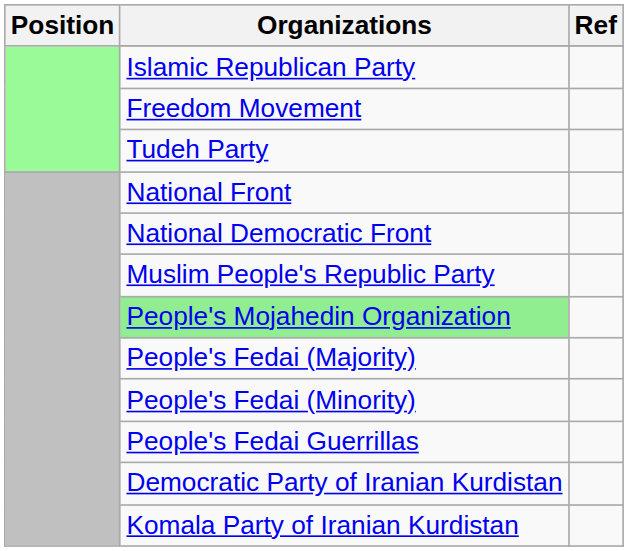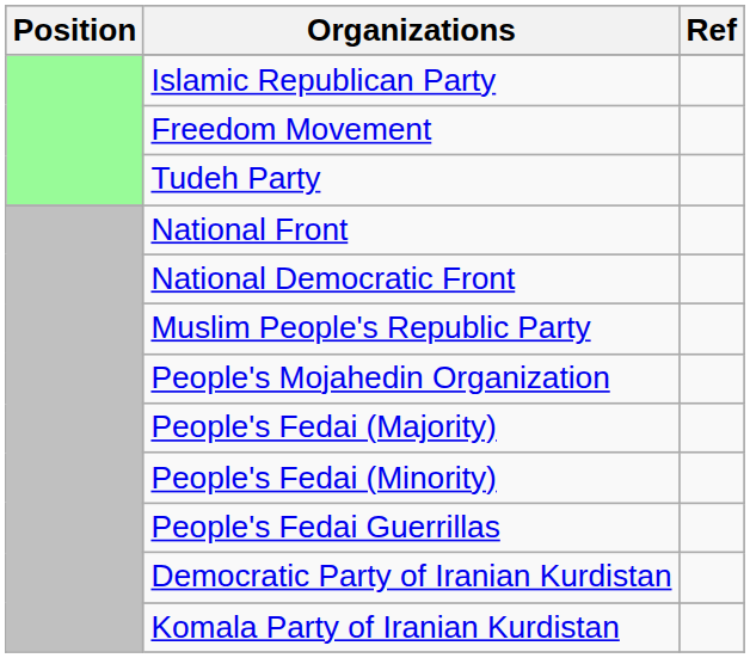People's Mojahedin Organization | Organizations: lightgreen background -> no background
